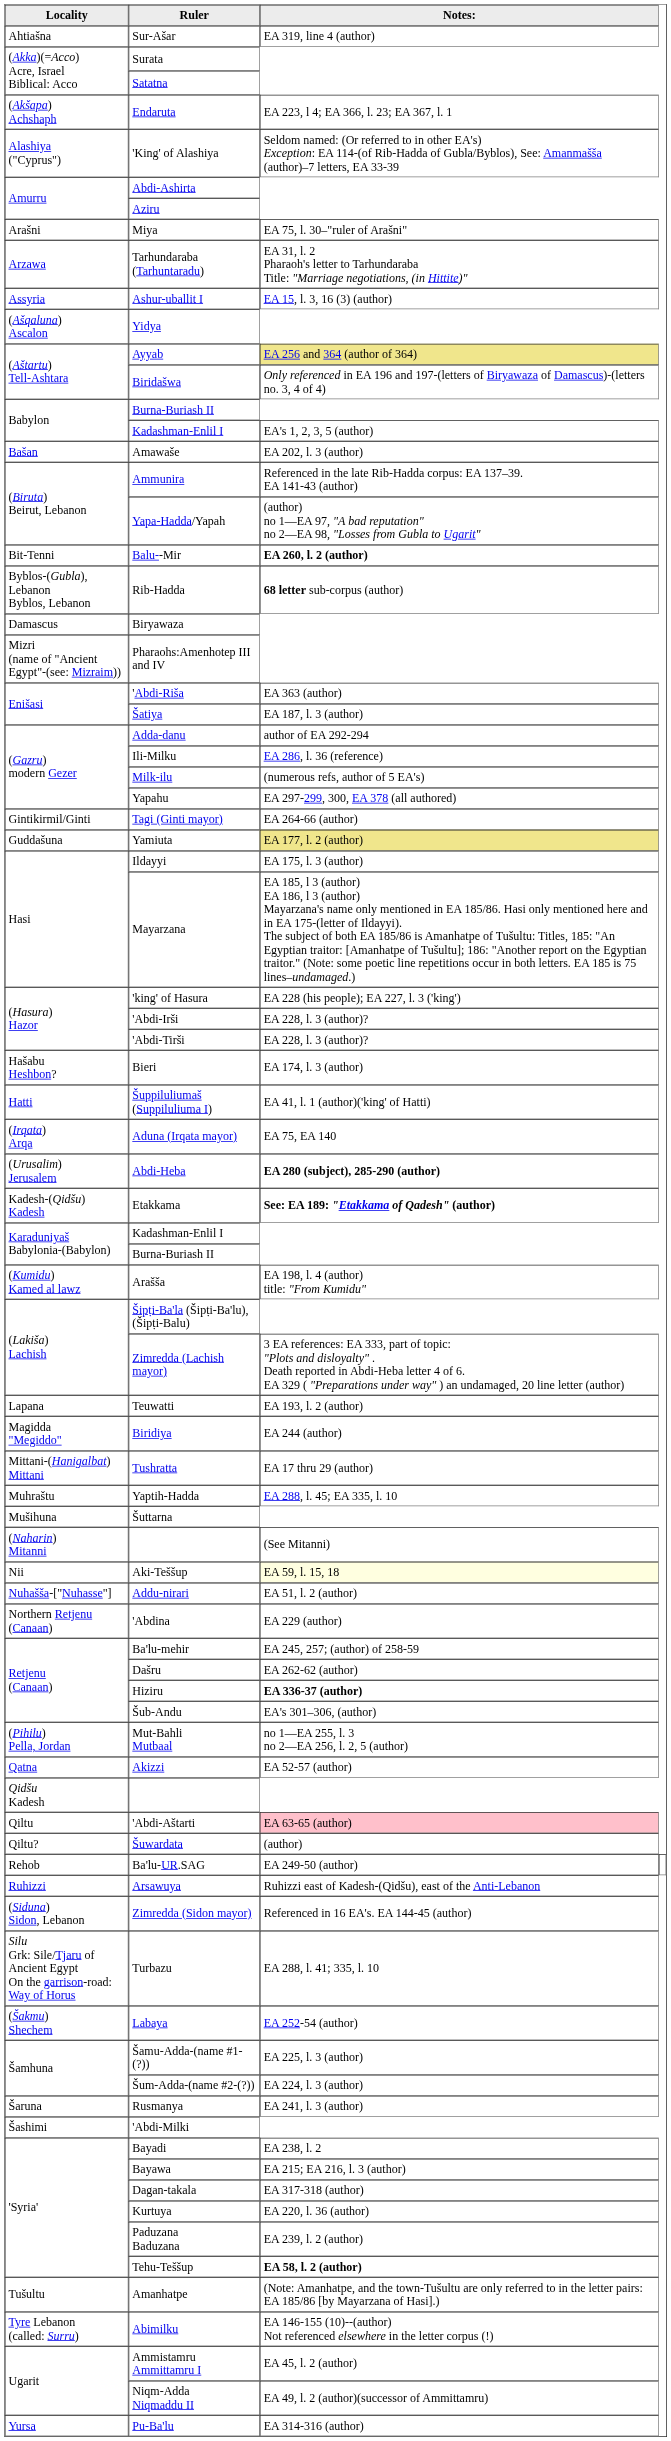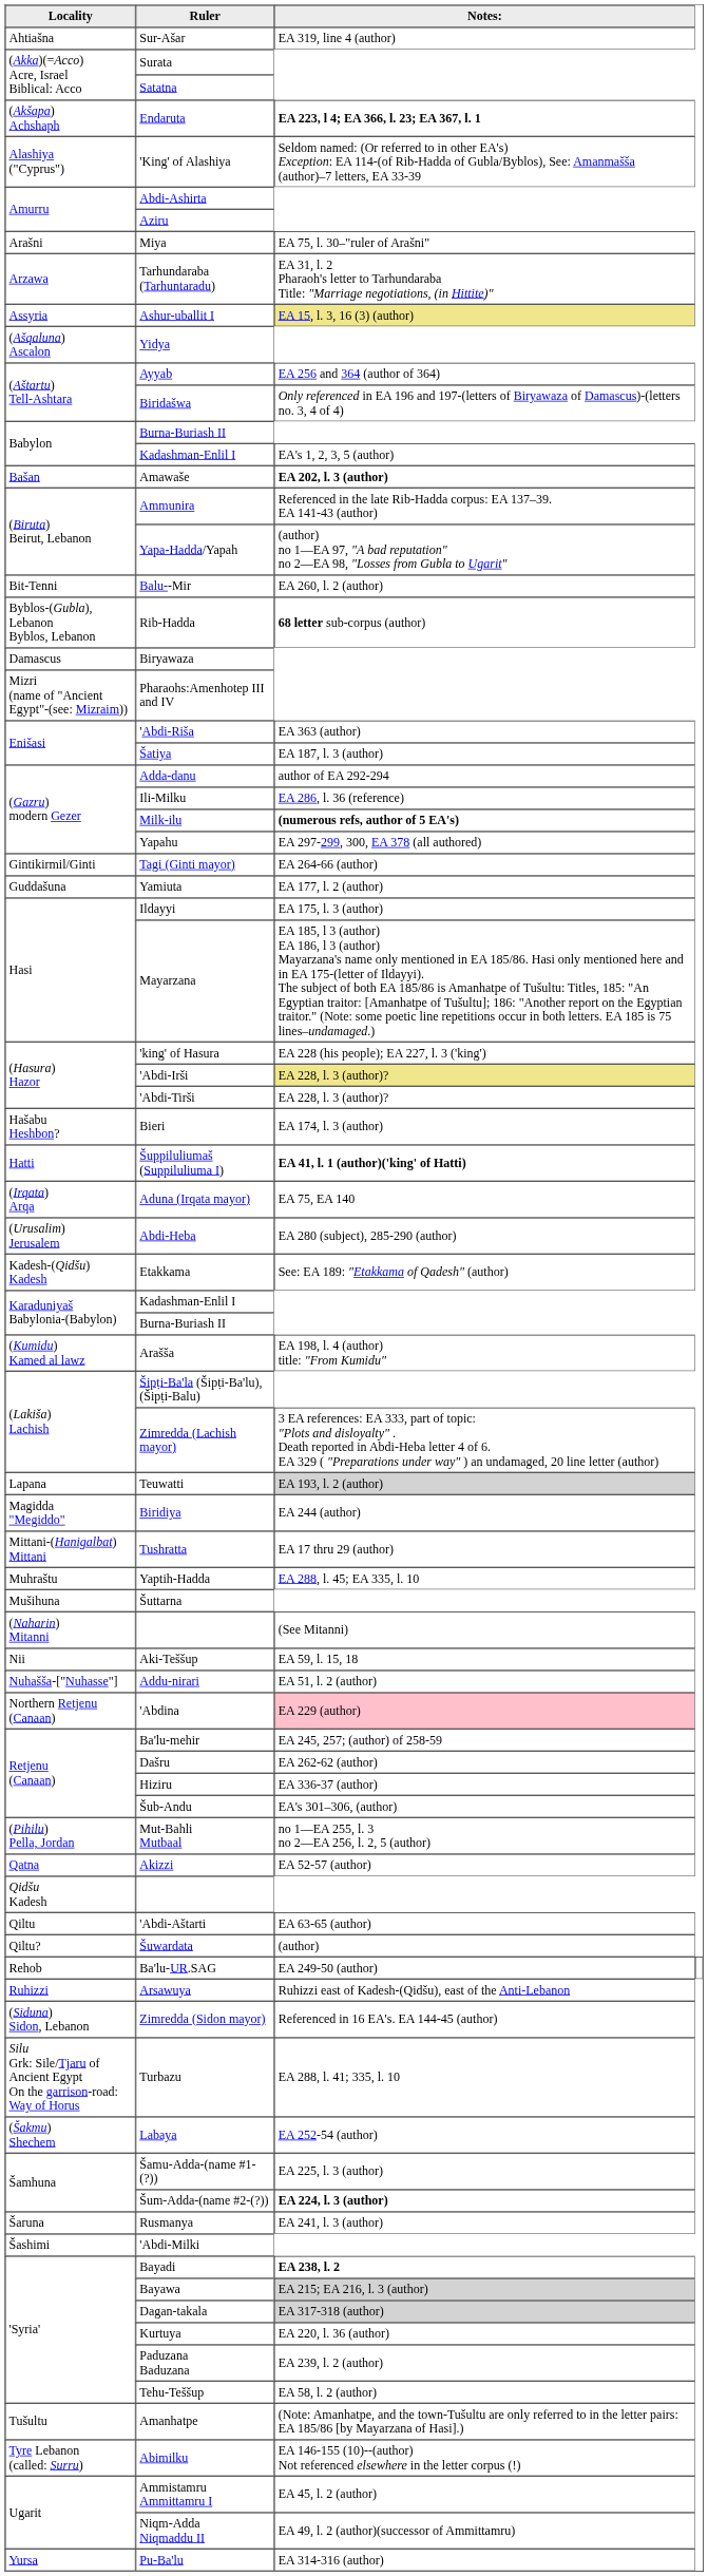Endaruta | Notes:: normal -> bold
Ashur-uballit I | Notes:: no background -> khaki background
Ayyab | Notes:: khaki background -> no background
Amawaše | Notes:: normal -> bold
Balu--Mir | Notes:: bold -> normal
Milk-ilu | Notes:: normal -> bold
Yamiuta | Notes:: khaki background -> no background
'Abdi-Irši | Notes:: no background -> khaki background
Šuppiluliumaš (Suppiluliuma I) | Notes:: normal -> bold
Abdi-Heba | Notes:: bold -> normal
Etakkama | Notes:: bold -> normal
Teuwatti | Notes:: no background -> lightgrey background
Aki-Teššup | Notes:: lightyellow background -> no background
'Abdina | Notes:: no background -> pink background
Hiziru | Notes:: bold -> normal
'Abdi-Aštarti | Notes:: pink background -> no background
Šum-Adda-(name #2-(?)) | Notes:: normal -> bold
Bayadi | Notes:: normal -> bold
Bayawa | Notes:: no background -> lightgrey background
Dagan-takala | Notes:: no background -> lightgrey background
Tehu-Teššup | Notes:: bold -> normal
